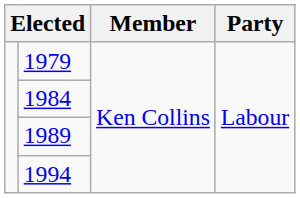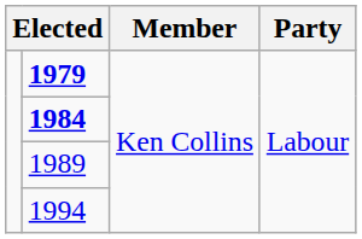1979 | column 2: normal -> bold
1984 | column 2: normal -> bold
